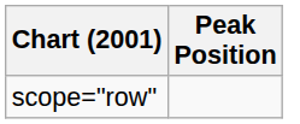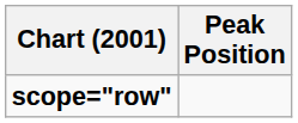scope="row" | Chart (2001): normal -> bold
